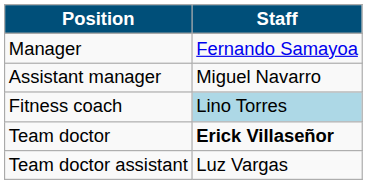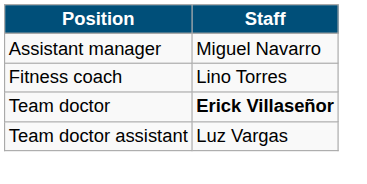- row: Manager | Fernando Samayoa
Fitness coach | Staff: lightblue background -> no background
